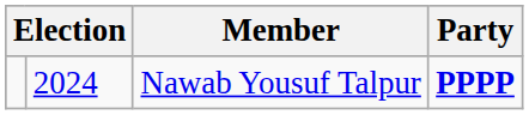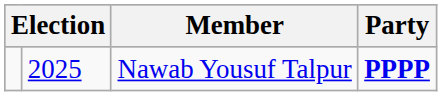Nawab Yousuf Talpur | column 2: 2024 -> 2025
